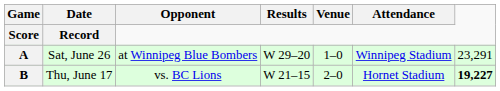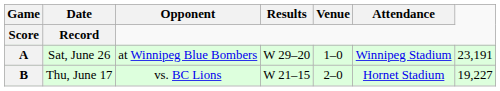A | column 7: 23,291 -> 23,191
B | column 7: bold -> normal
